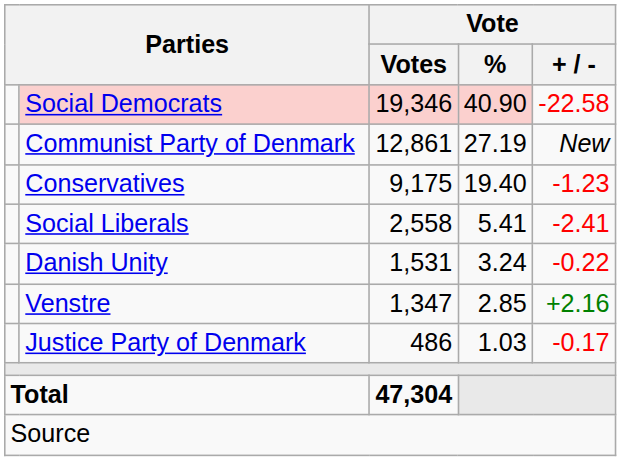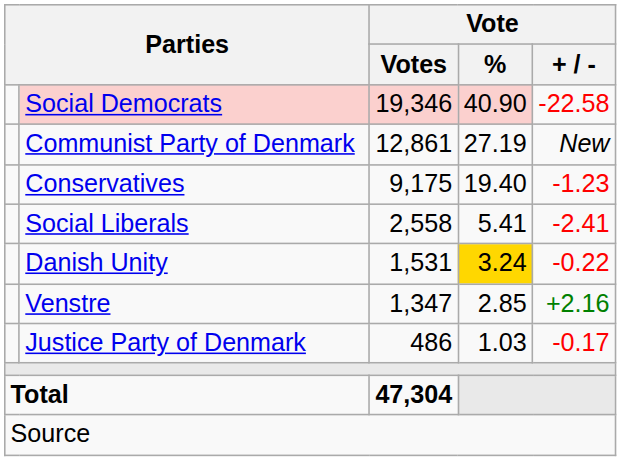Danish Unity | Vote / %: no background -> gold background
